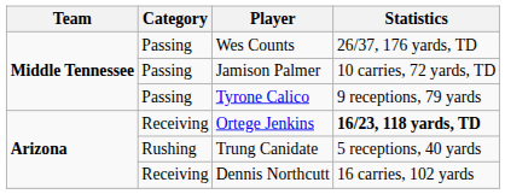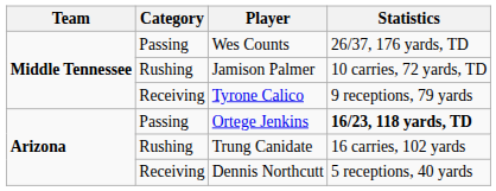Jamison Palmer | Category: Passing -> Rushing
Tyrone Calico | Category: Passing -> Receiving
Ortege Jenkins | Category: Receiving -> Passing
Trung Canidate | Statistics: 5 receptions, 40 yards -> 16 carries, 102 yards
Dennis Northcutt | Statistics: 16 carries, 102 yards -> 5 receptions, 40 yards
